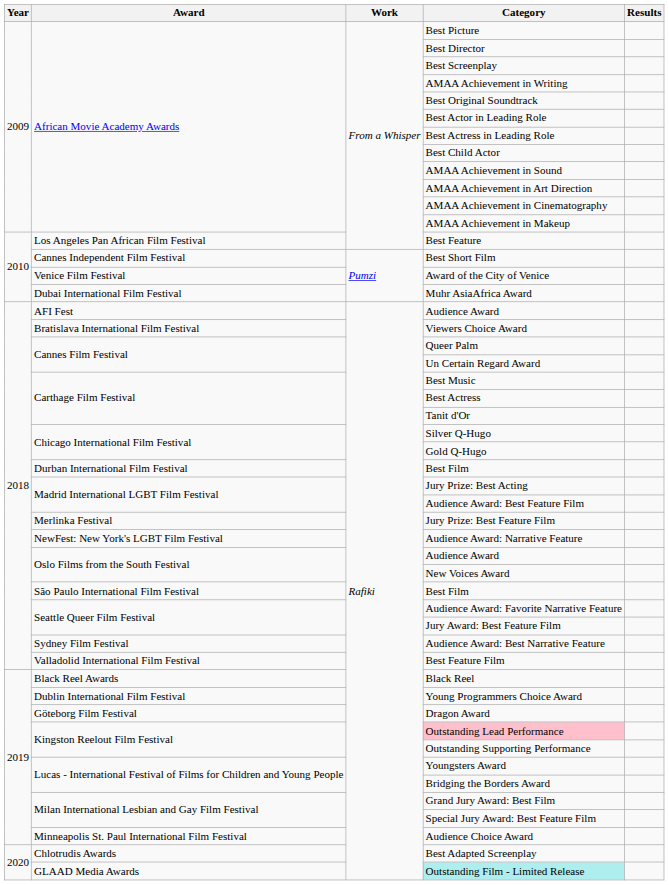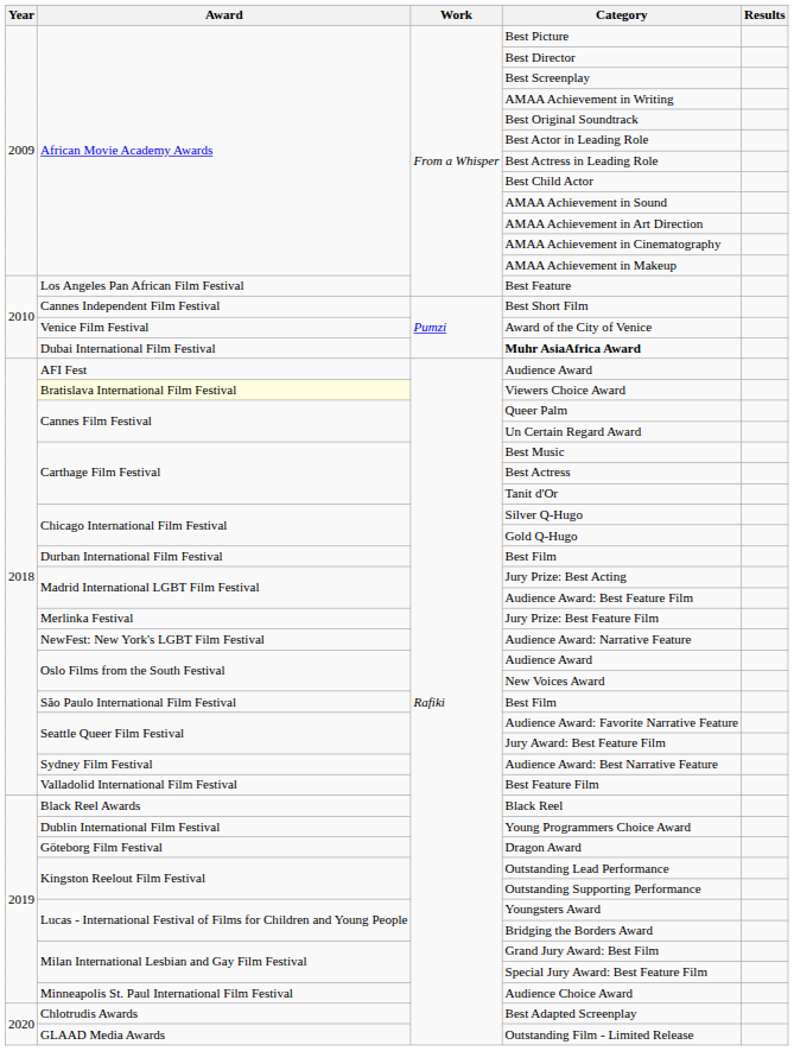Muhr AsiaAfrica Award | Category: normal -> bold
Viewers Choice Award | Award: no background -> lightyellow background
Outstanding Lead Performance | Category: pink background -> no background
Outstanding Film - Limited Release | Category: paleturquoise background -> no background
